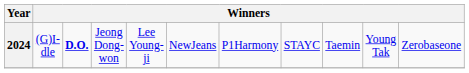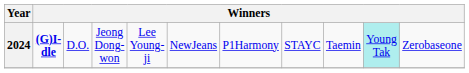2024 | column 2: normal -> bold
2024 | column 3: bold -> normal
2024 | column 10: no background -> paleturquoise background
